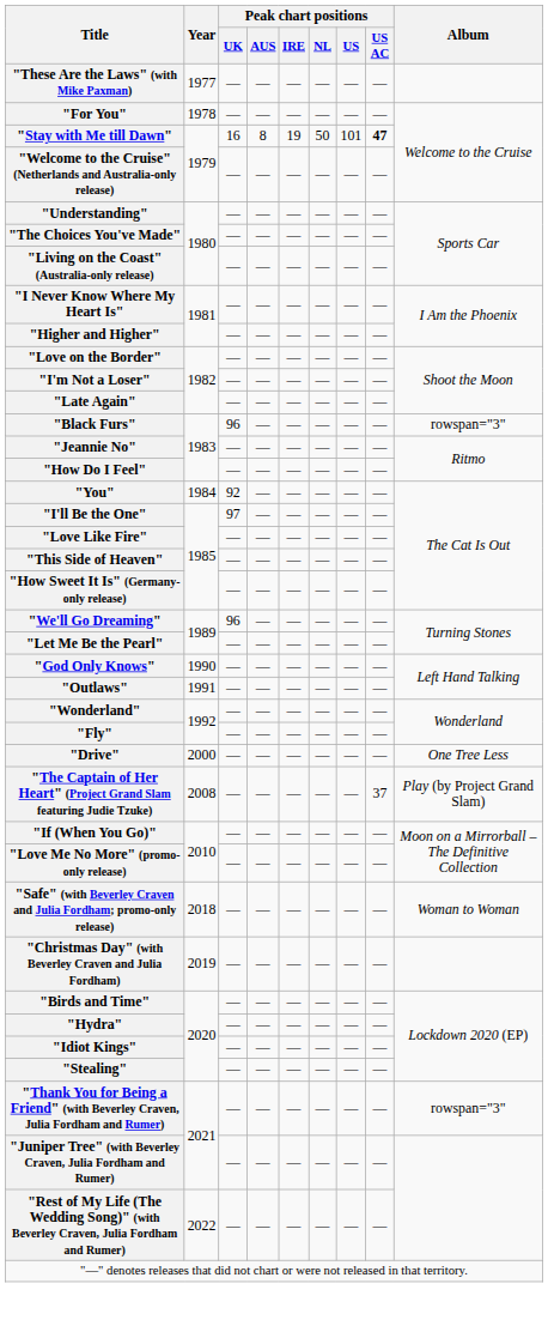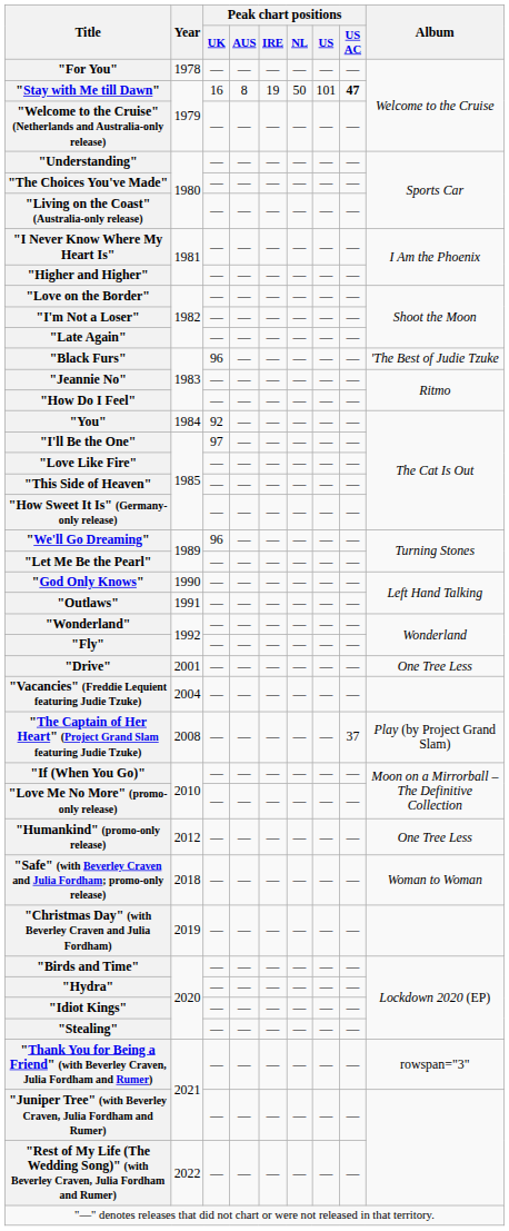- row: "These Are the Laws" (with Mike Paxman) | 1977 | — | — | — | — | — | —
"Black Furs" | Album: rowspan="3" -> 'The Best of Judie Tzuke
"Drive" | Year: 2000 -> 2001
+ row: "Vacancies" (Freddie Lequient featuring Judie Tzuke) | 2004 | — | — | — | — | — | —
+ row: "Humankind" (promo-only release) | 2012 | — | — | — | — | — | — | One Tree Less
